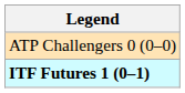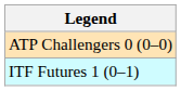row 3 | column 1: bold -> normal
